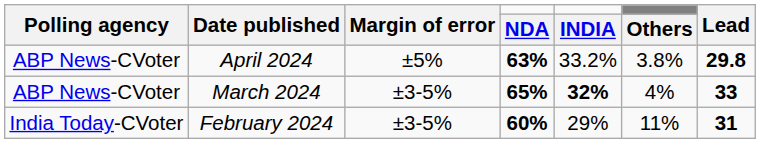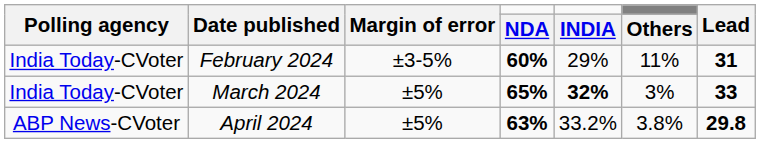rows swapped: April 2024 <-> February 2024
March 2024 | Polling agency: ABP News-CVoter -> India Today-CVoter
March 2024 | Margin of error: ±3-5% -> ±5%
March 2024 | Others: 4% -> 3%
